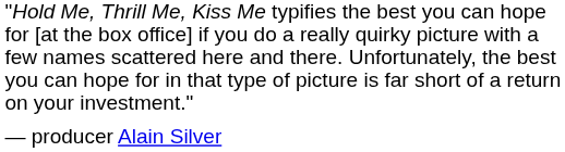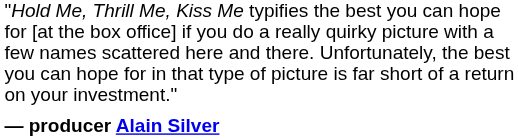row 2 | column 1: normal -> bold
